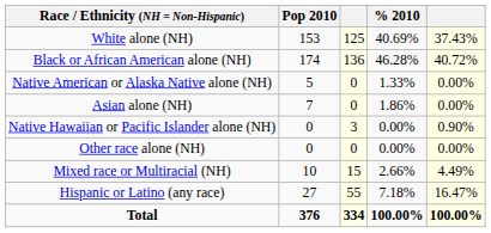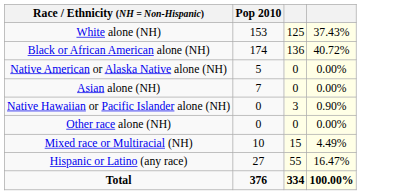- column: % 2010 | 40.69% | 46.28% | 1.33% | 1.86% | 0.00% | 0.00% | 2.66% | 7.18% | 100.00%
